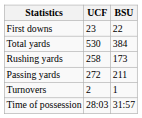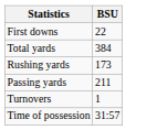- column: UCF | 23 | 530 | 258 | 272 | 2 | 28:03
